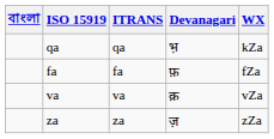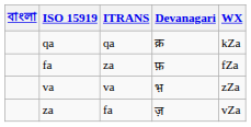row 2 | Devanagari: भ़ -> क़
row 3 | ITRANS: fa -> za
row 4 | Devanagari: क़ -> भ़
row 4 | WX: vZa -> zZa
row 5 | ITRANS: za -> fa
row 5 | WX: zZa -> vZa
